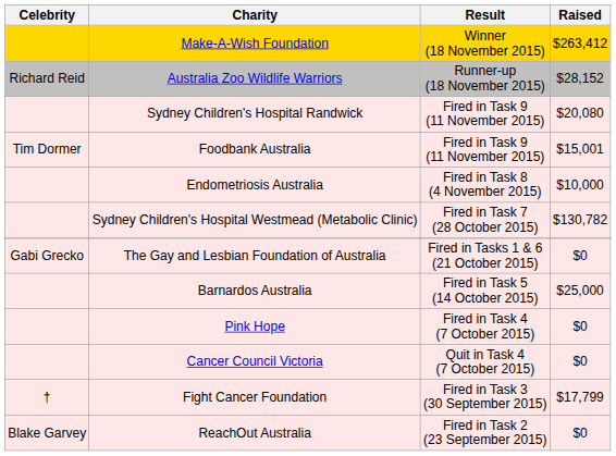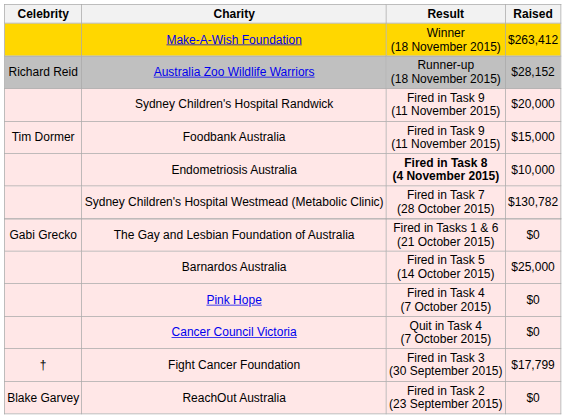Sydney Children's Hospital Randwick | Raised: $20,080 -> $20,000
Foodbank Australia | Raised: $15,001 -> $15,000
Endometriosis Australia | Result: normal -> bold
